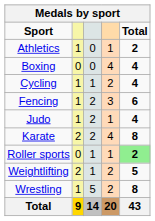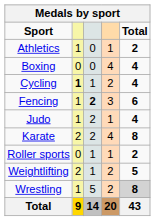Cycling | column 2: normal -> bold
Fencing | column 3: normal -> bold
Roller sports | Total: lightgreen background -> no background
Wrestling | Total: no background -> lightgrey background
